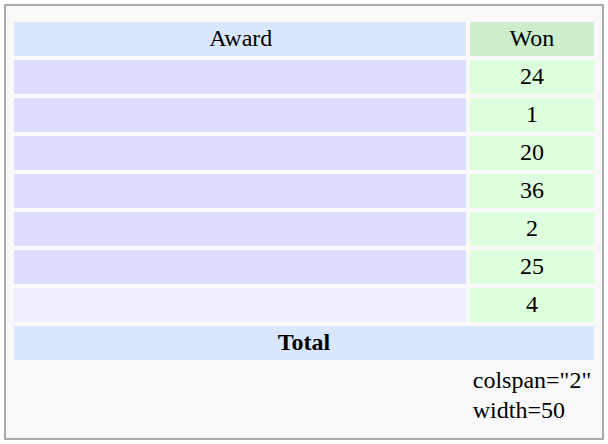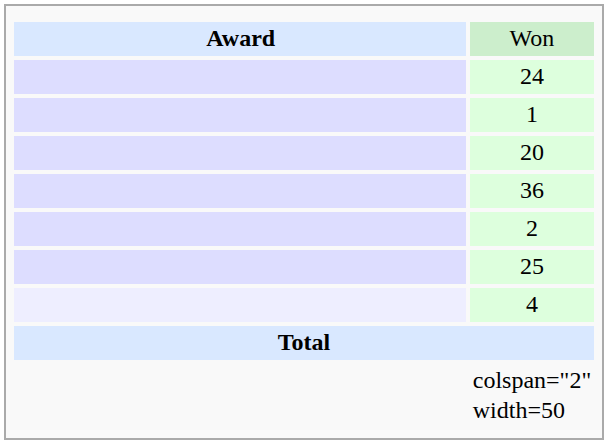Won | column 1: normal -> bold
